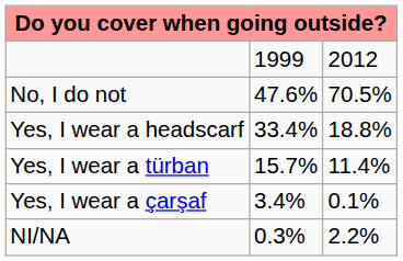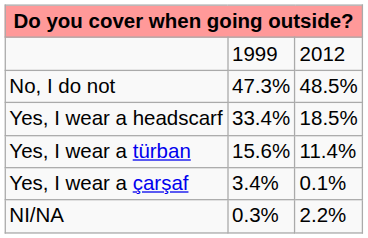No, I do not | column 2: 47.6% -> 47.3%
No, I do not | column 3: 70.5% -> 48.5%
Yes, I wear a headscarf | column 3: 18.8% -> 18.5%
Yes, I wear a türban | column 2: 15.7% -> 15.6%
